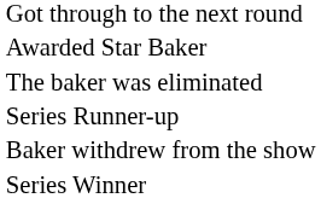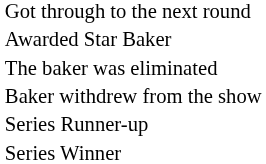row 4 | column 1: Series Runner-up -> Baker withdrew from the show
row 5 | column 1: Baker withdrew from the show -> Series Runner-up
